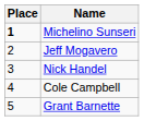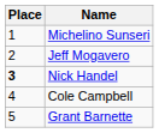Michelino Sunseri | Place: bold -> normal
Nick Handel | Place: normal -> bold
